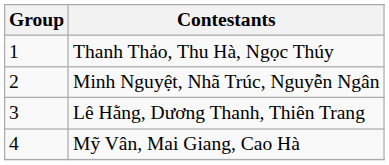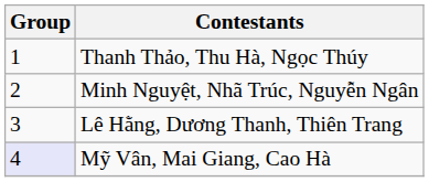Mỹ Vân, Mai Giang, Cao Hà | Group: no background -> lavender background
